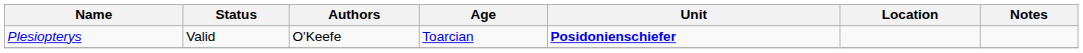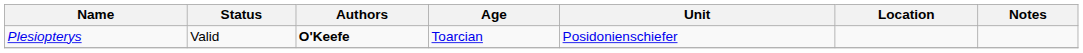Plesiopterys | Authors: normal -> bold
Plesiopterys | Unit: bold -> normal
